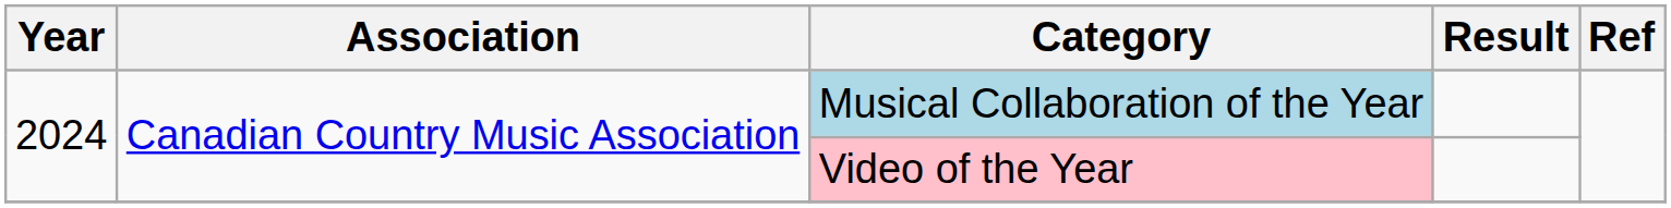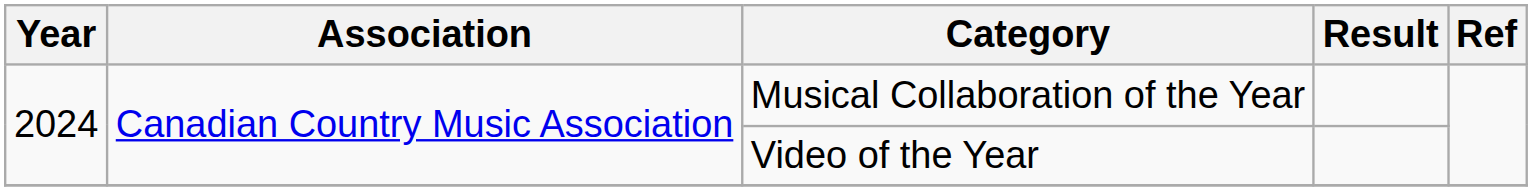Musical Collaboration of the Year | Category: lightblue background -> no background
Video of the Year | Category: pink background -> no background
